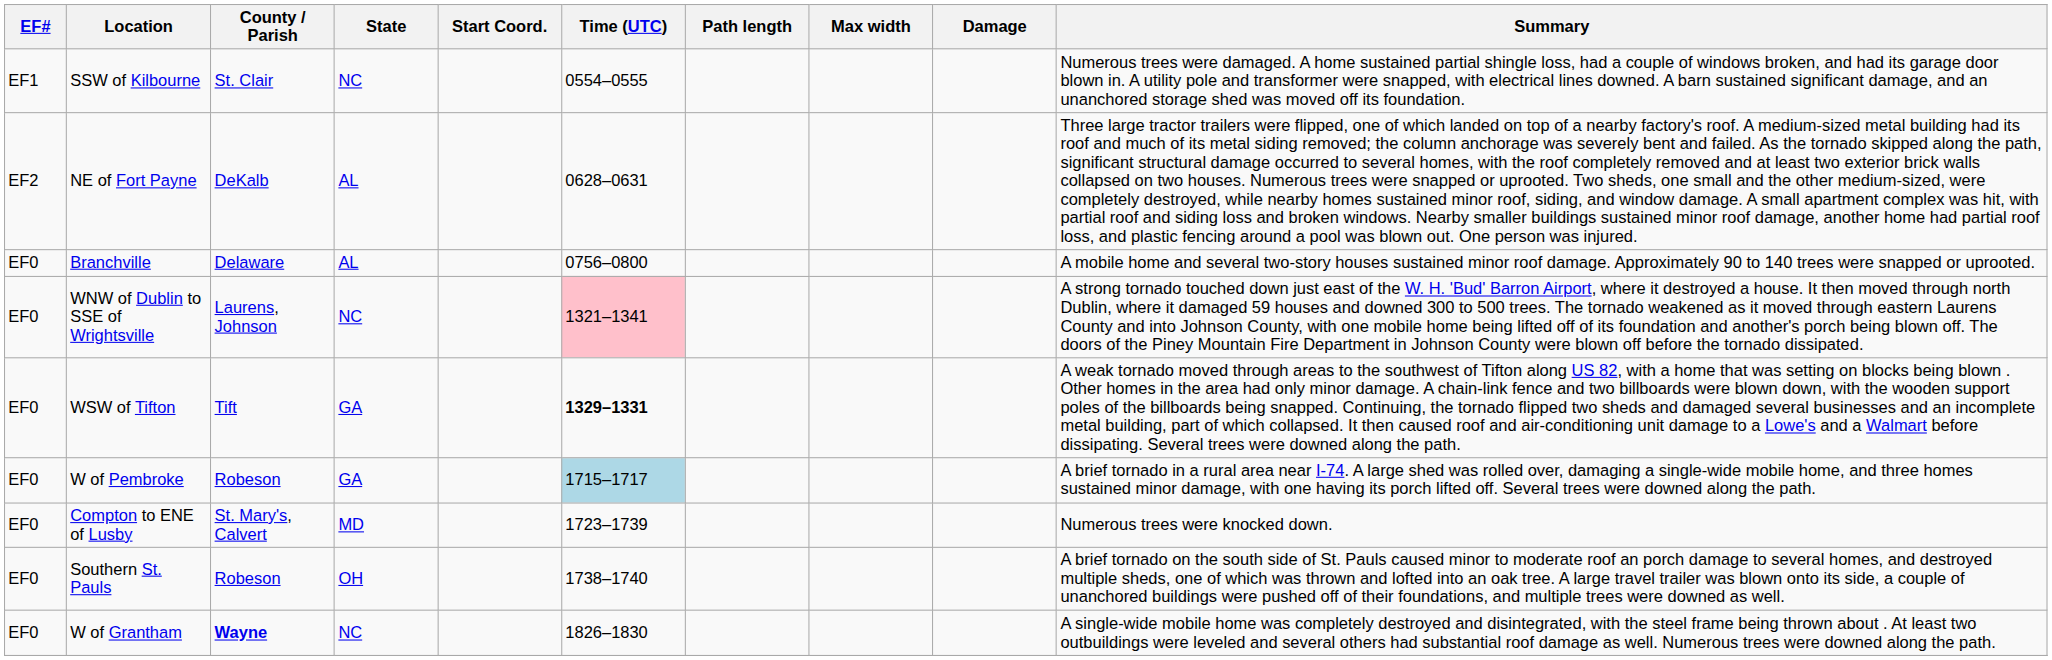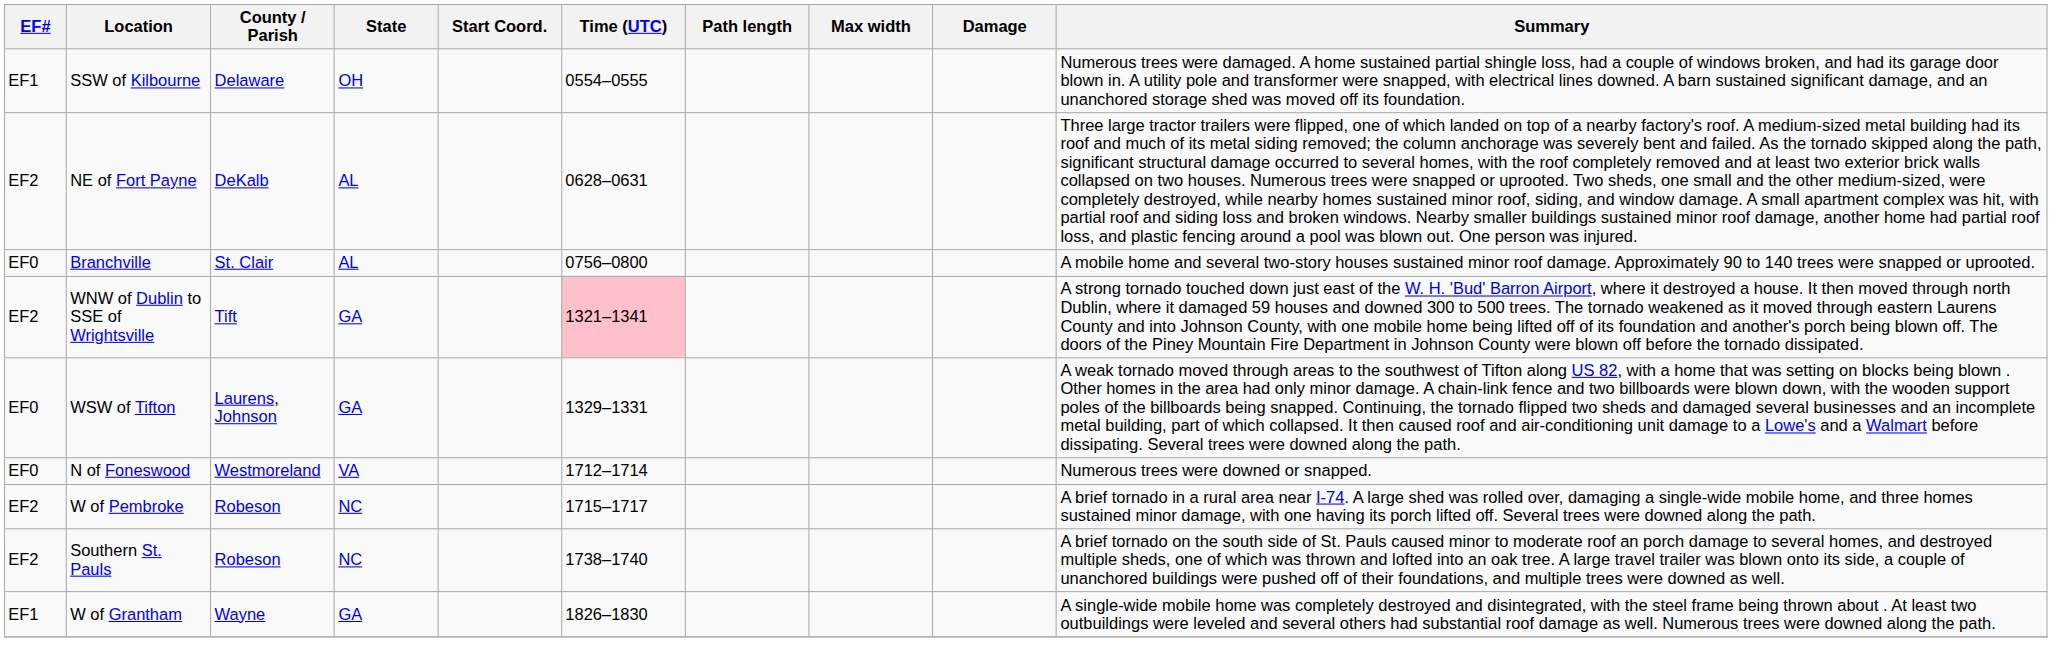SSW of Kilbourne | County / Parish: St. Clair -> Delaware
SSW of Kilbourne | State: NC -> OH
Branchville | County / Parish: Delaware -> St. Clair
WNW of Dublin to SSE of Wrightsville | EF#: EF0 -> EF2
WNW of Dublin to SSE of Wrightsville | County / Parish: Laurens, Johnson -> Tift
WNW of Dublin to SSE of Wrightsville | State: NC -> GA
WSW of Tifton | County / Parish: Tift -> Laurens, Johnson
WSW of Tifton | Time (UTC): bold -> normal
+ row: EF0 | N of Foneswood | Westmoreland | VA | 1712–1714 | Numerous trees were downed or snapped.
W of Pembroke | EF#: EF0 -> EF2
W of Pembroke | State: GA -> NC
W of Pembroke | Time (UTC): lightblue background -> no background
- row: EF0 | Compton to ENE of Lusby | St. Mary's, Calvert | MD | 1723–1739 | Numerous trees were knocked down.
Southern St. Pauls | EF#: EF0 -> EF2
Southern St. Pauls | State: OH -> NC
W of Grantham | EF#: EF0 -> EF1
W of Grantham | County / Parish: bold -> normal
W of Grantham | State: NC -> GA
